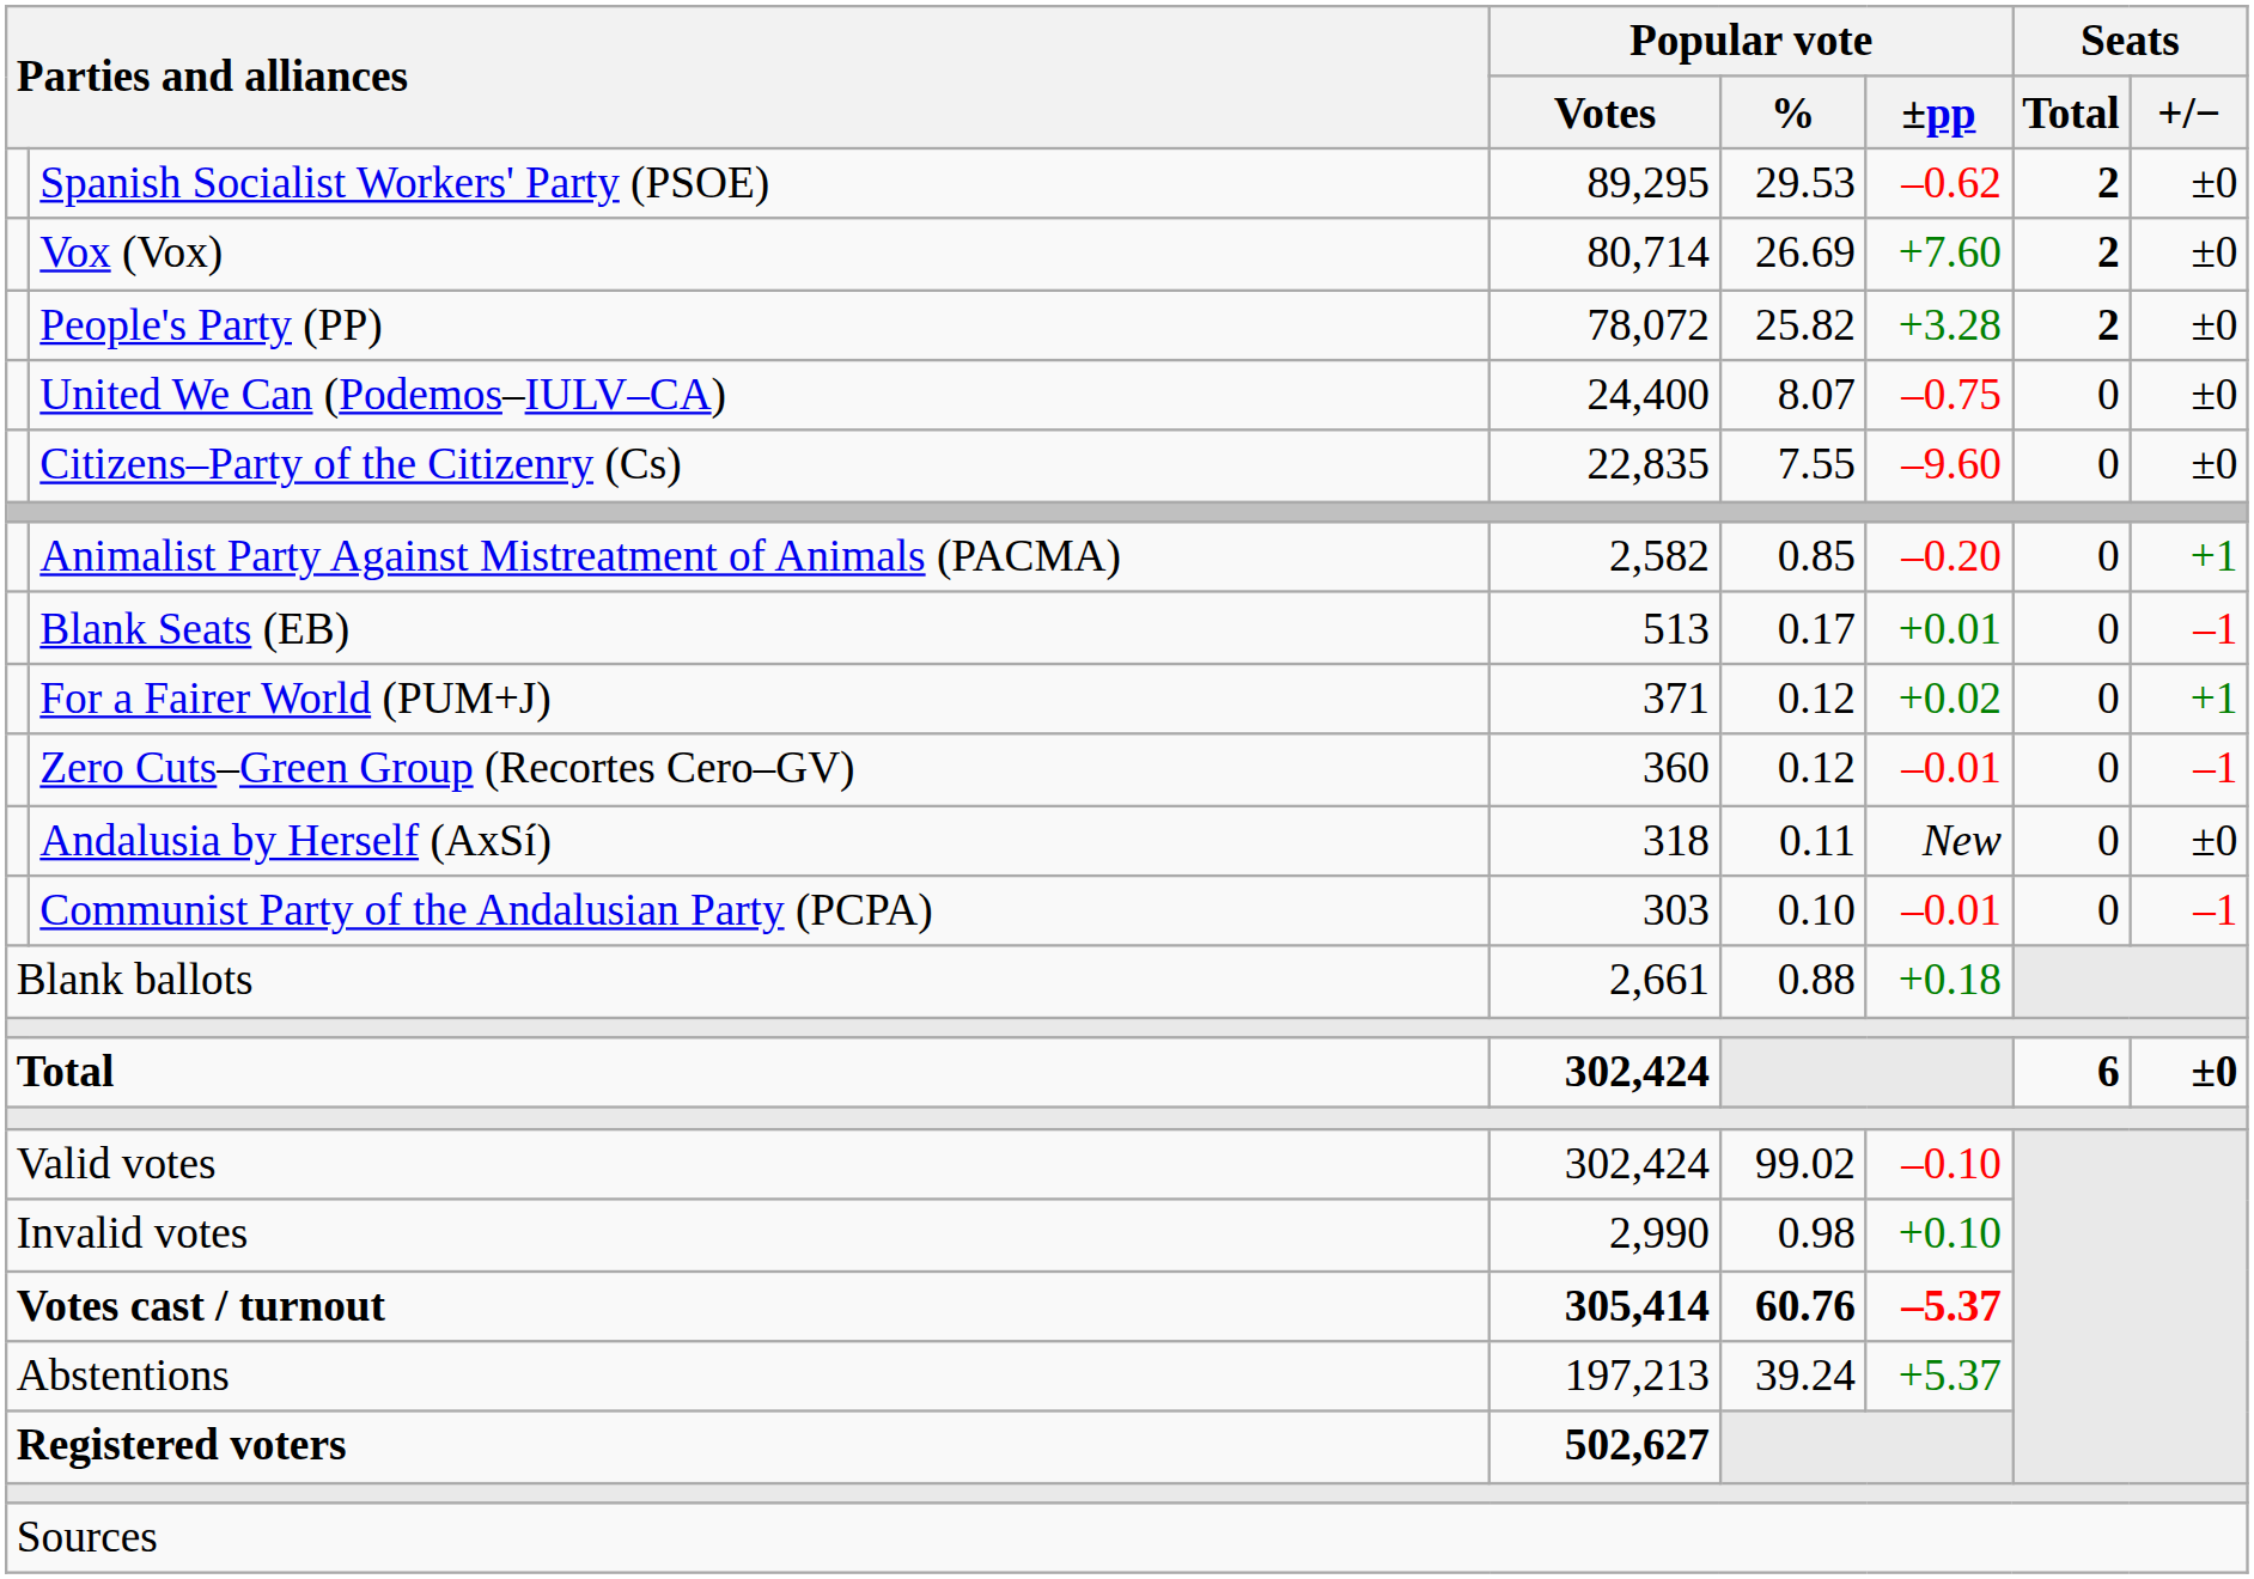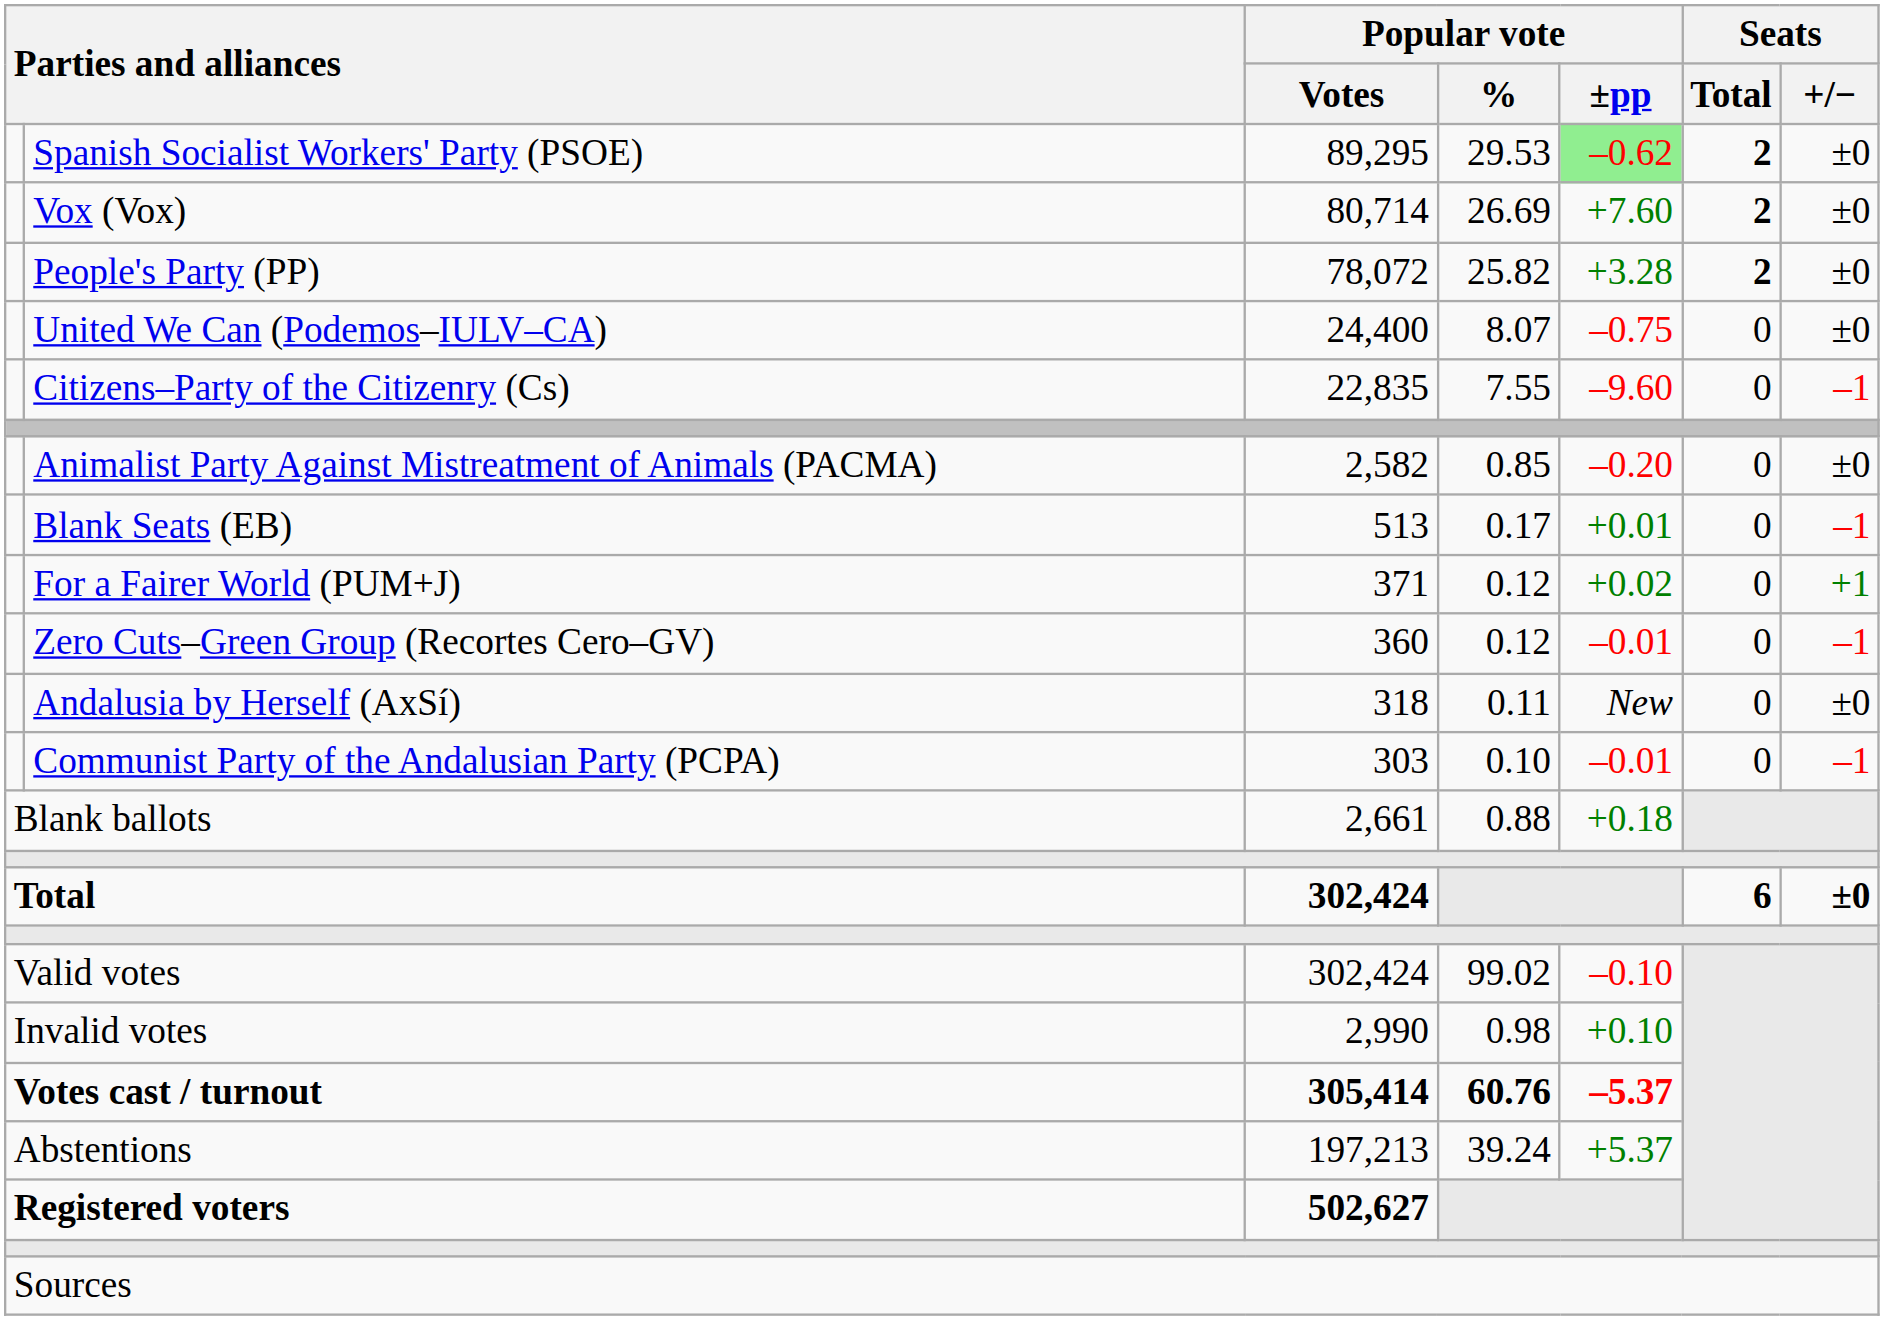Spanish Socialist Workers' Party (PSOE) | Popular vote / ±pp: no background -> lightgreen background
Citizens–Party of the Citizenry (Cs) | Seats / +/−: ±0 -> –1
Animalist Party Against Mistreatment of Animals (PACMA) | Seats / +/−: +1 -> ±0
